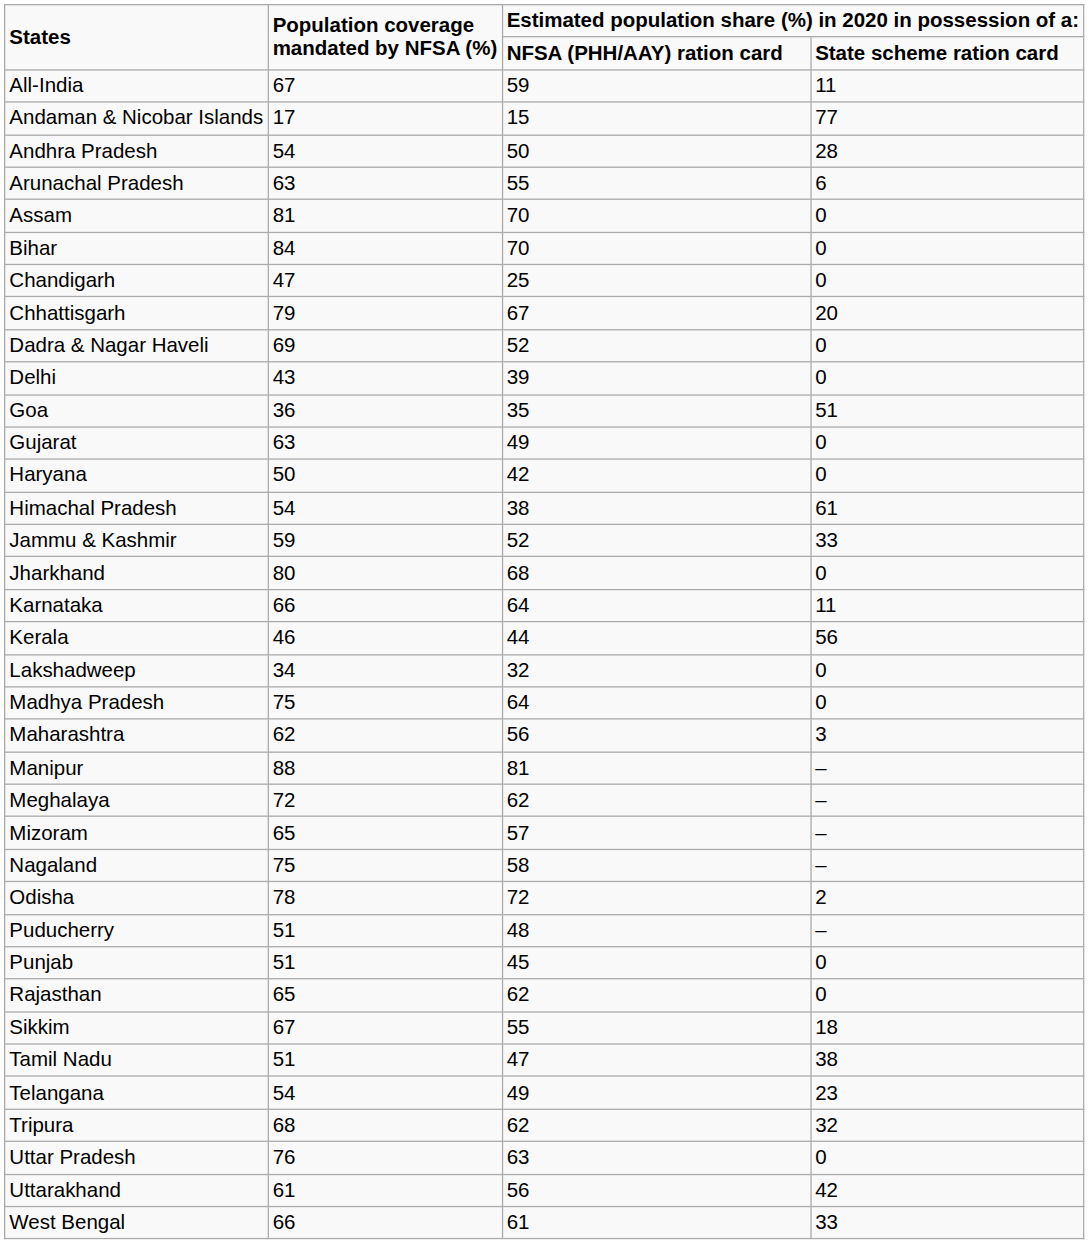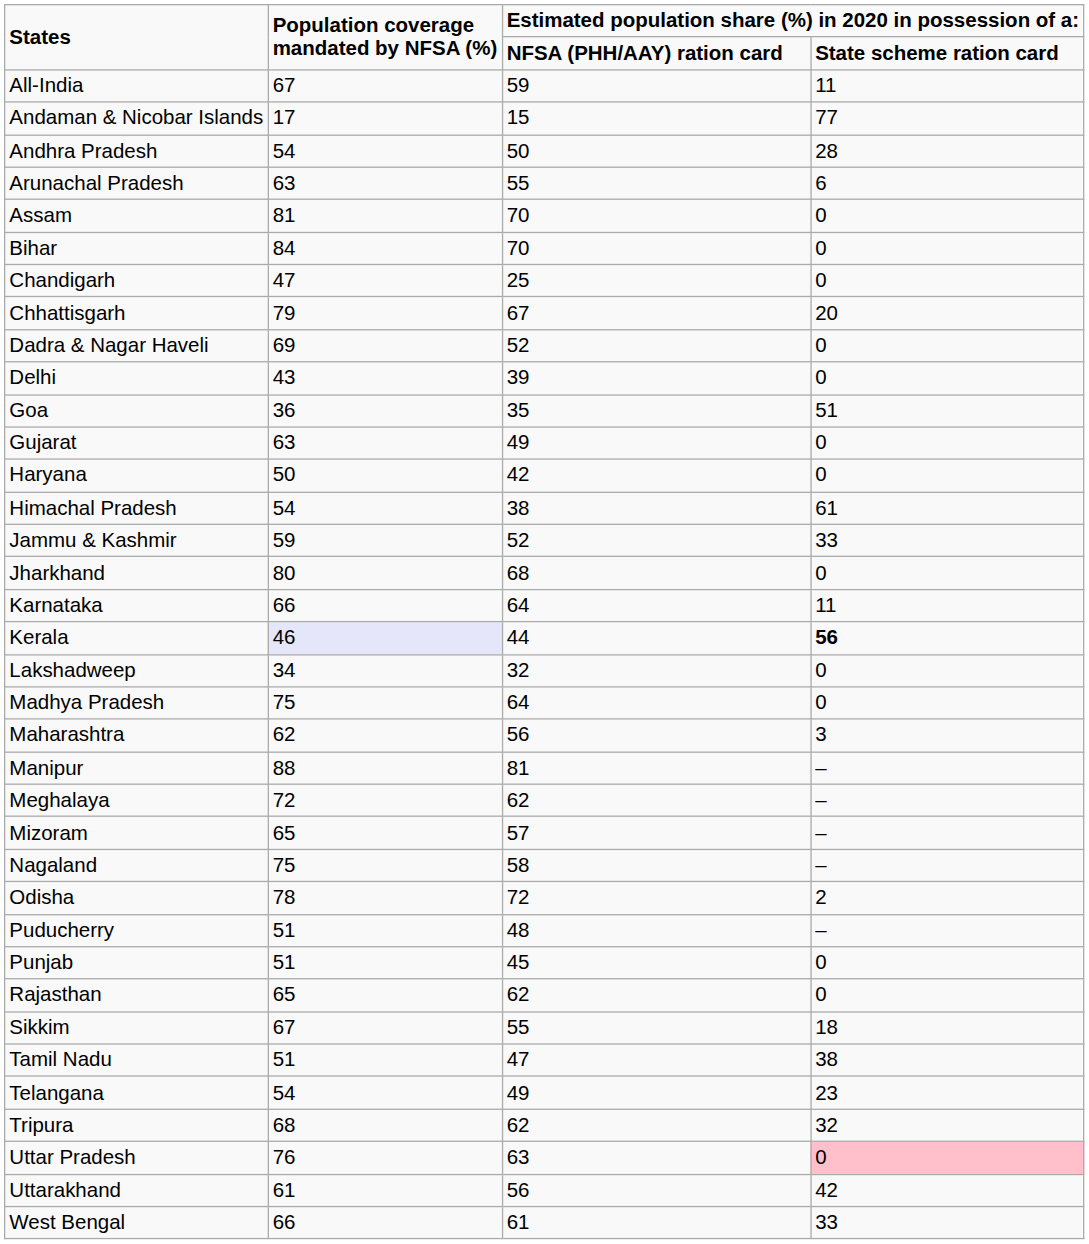Kerala | column 2: no background -> lavender background
Kerala | column 4: normal -> bold
Uttar Pradesh | column 4: no background -> pink background
